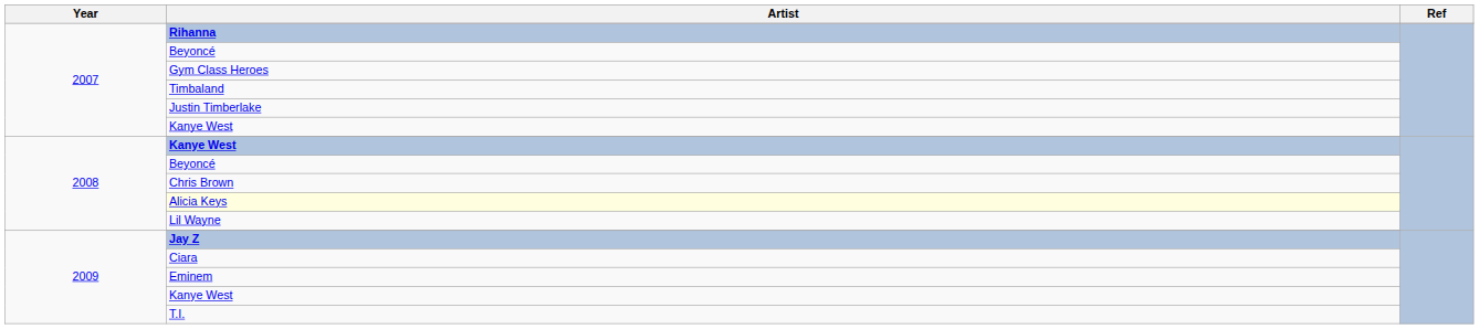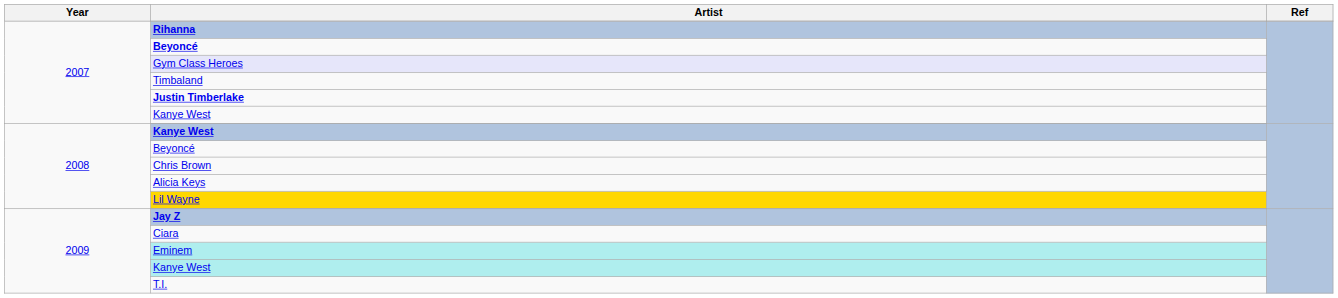2007 / Beyoncé | Artist: normal -> bold
Gym Class Heroes | Artist: no background -> lavender background
Justin Timberlake | Artist: normal -> bold
Alicia Keys | Artist: lightyellow background -> no background
Lil Wayne | Artist: no background -> gold background
Eminem | Artist: no background -> paleturquoise background
2009 / Kanye West | Artist: no background -> paleturquoise background
